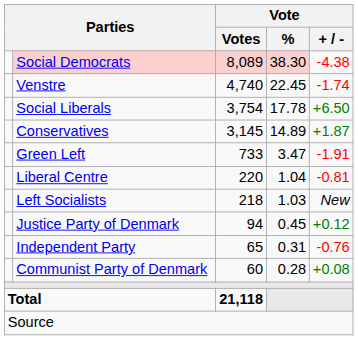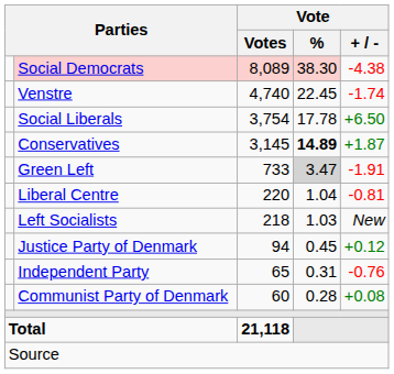Conservatives | Vote / %: normal -> bold
Green Left | Vote / %: no background -> lightgrey background
